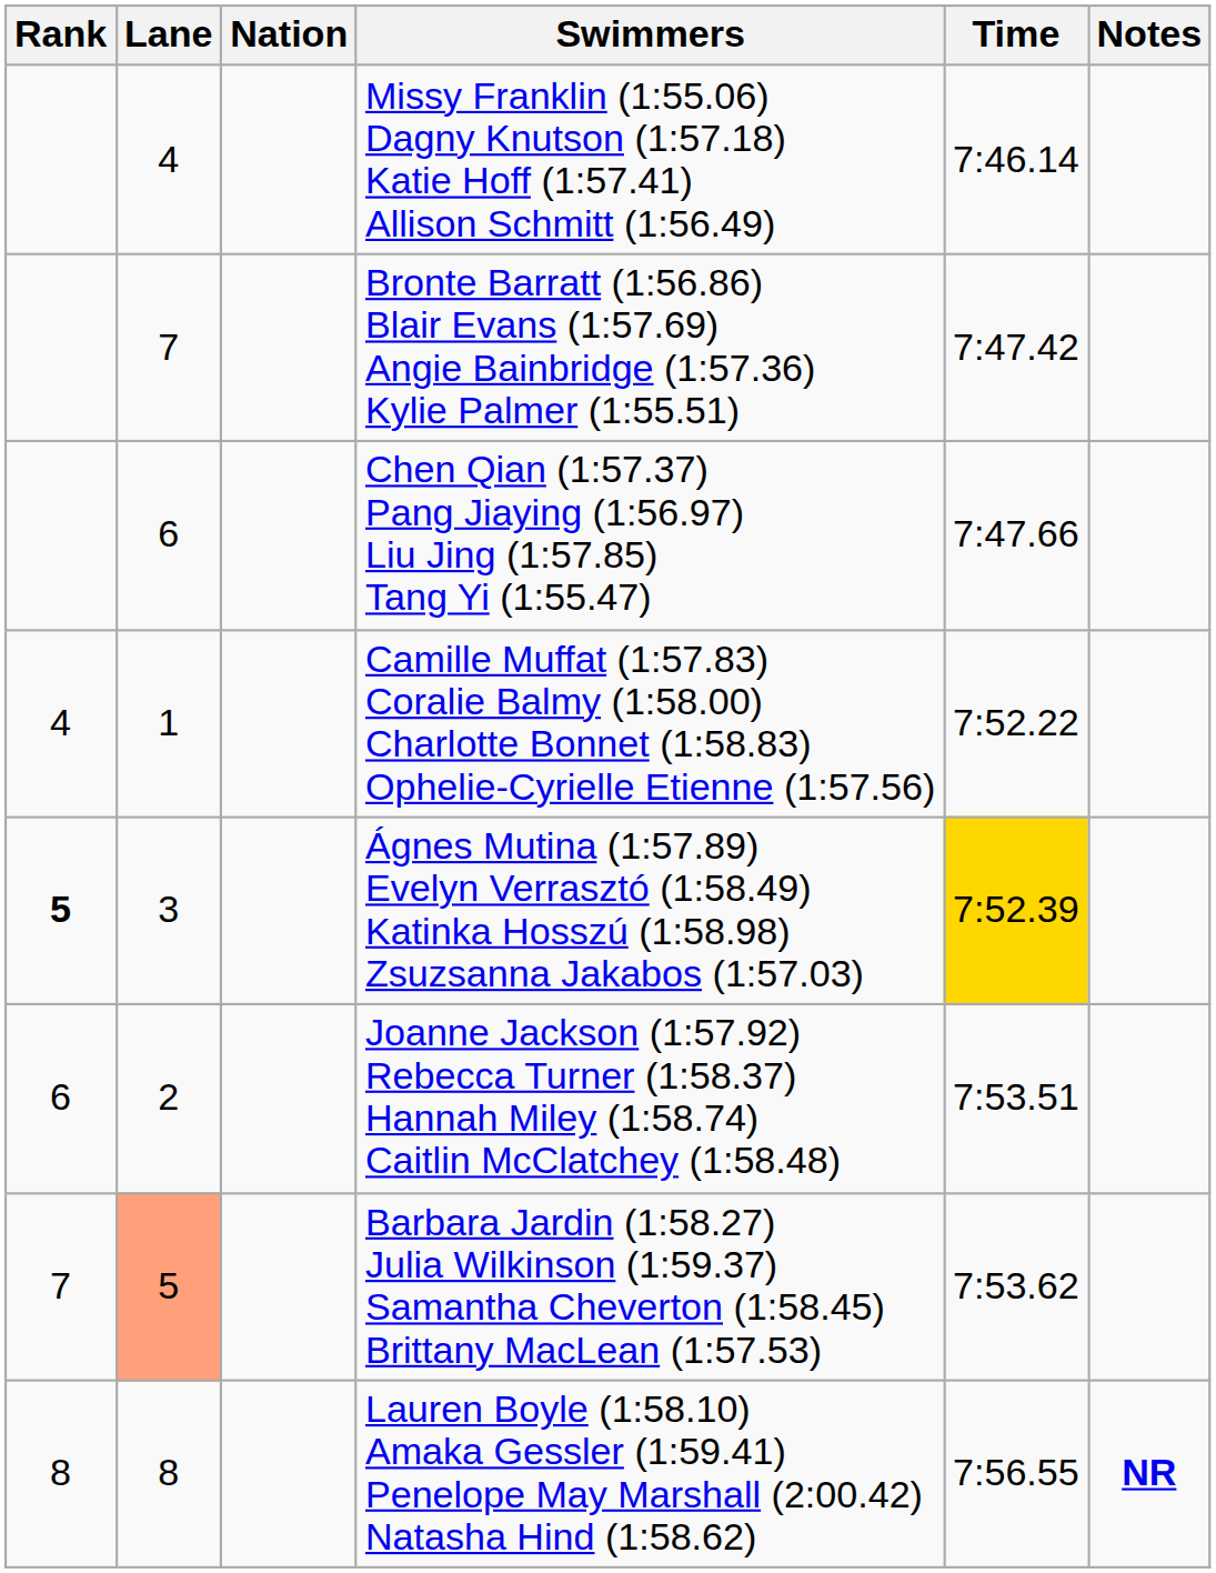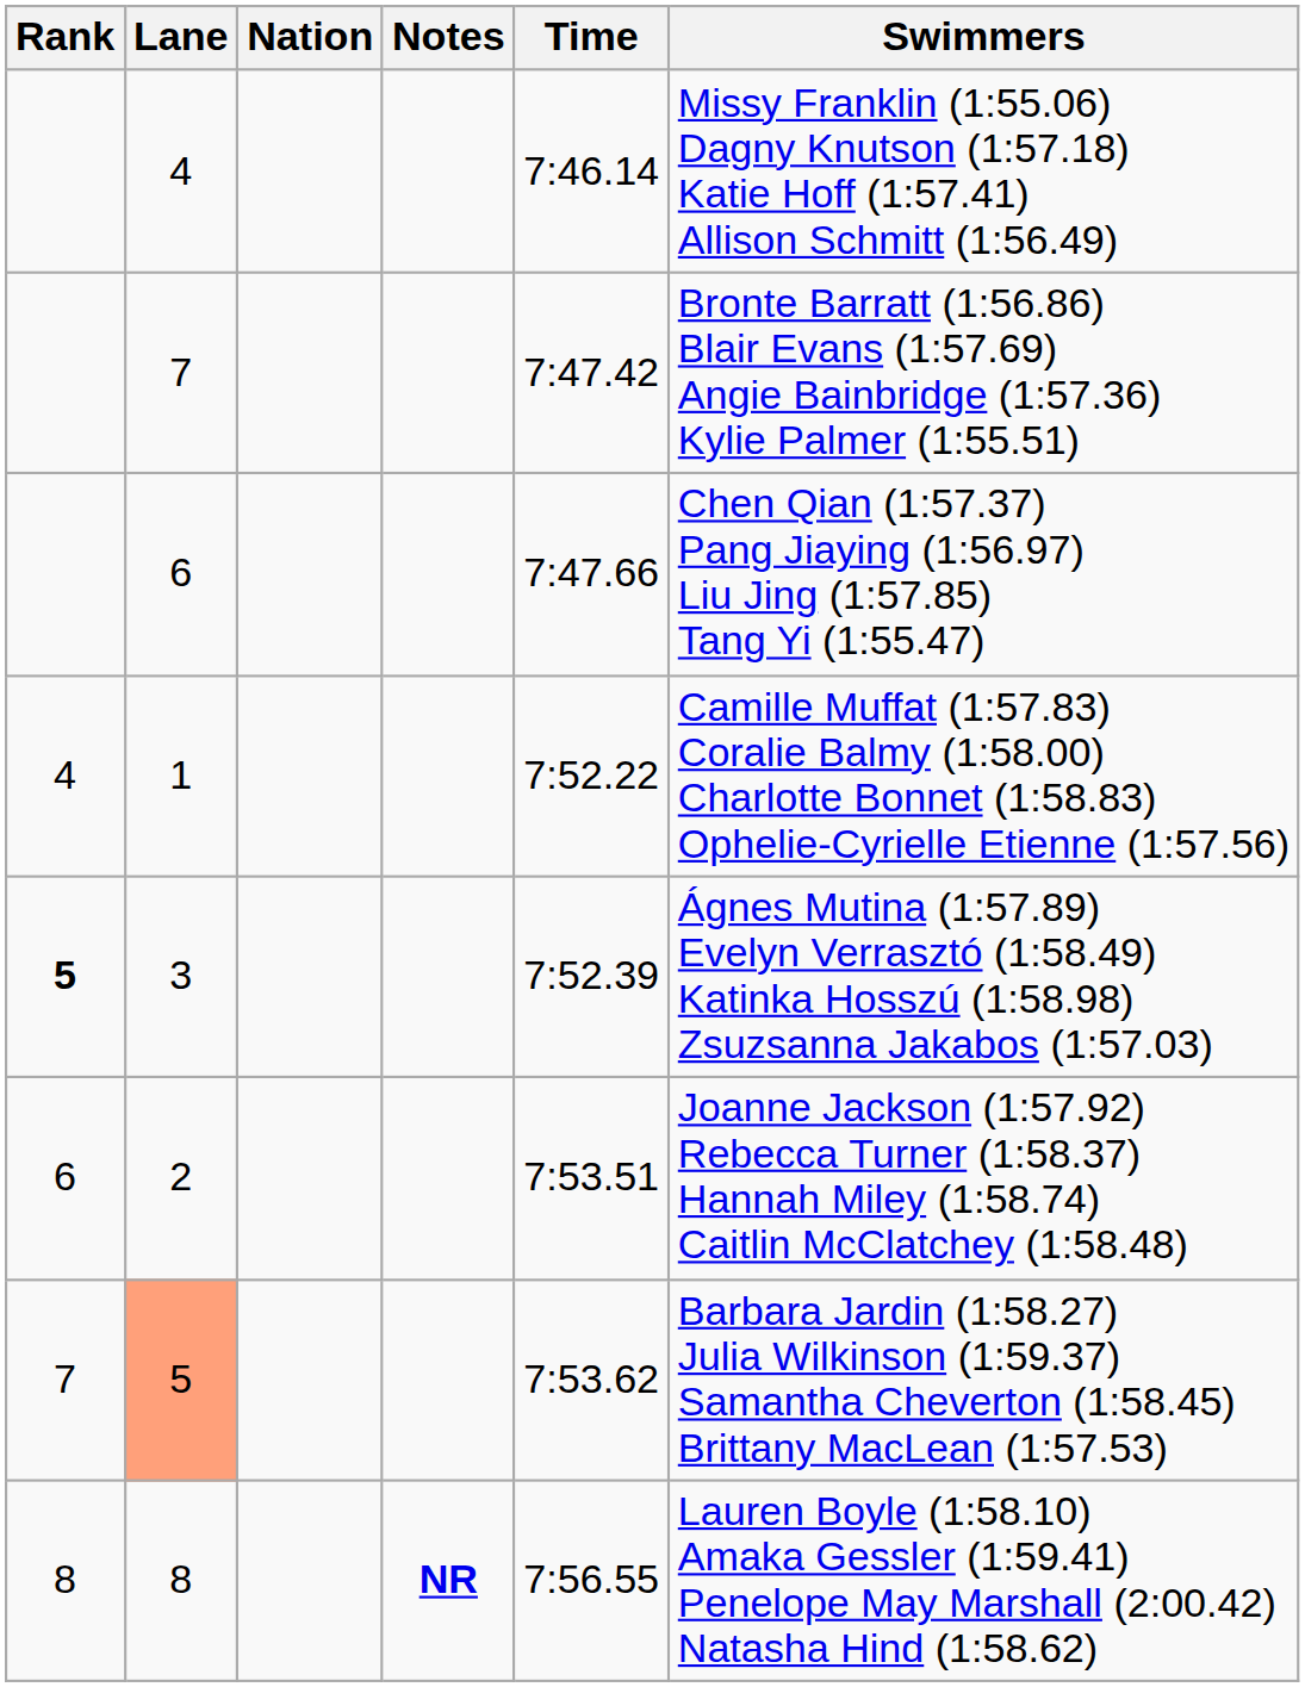columns swapped: Swimmers <-> Notes
row 6 | Time: gold background -> no background
